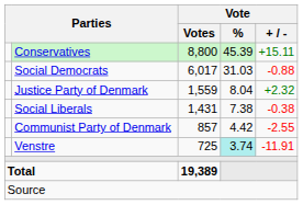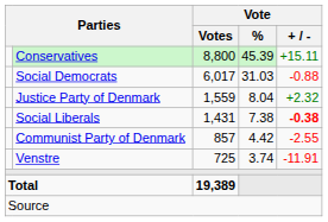Social Liberals | Vote / + / -: normal -> bold
Venstre | Vote / %: paleturquoise background -> no background
